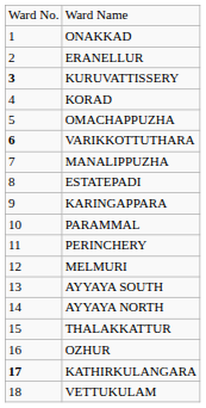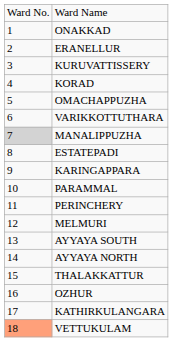KURUVATTISSERY | column 1: bold -> normal
VARIKKOTTUTHARA | column 1: bold -> normal
MANALIPPUZHA | column 1: no background -> lightgrey background
KATHIRKULANGARA | column 1: bold -> normal
VETTUKULAM | column 1: no background -> lightsalmon background
